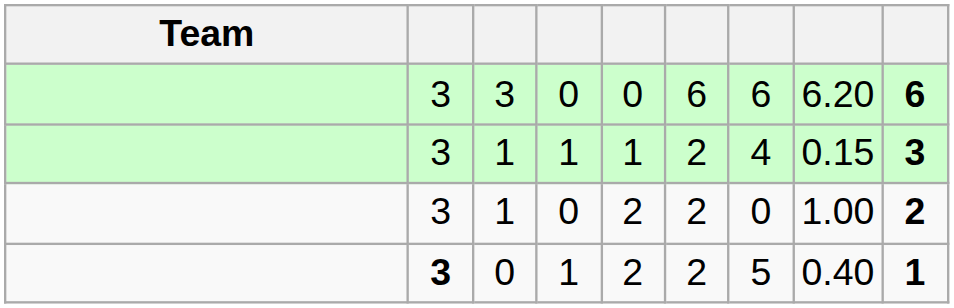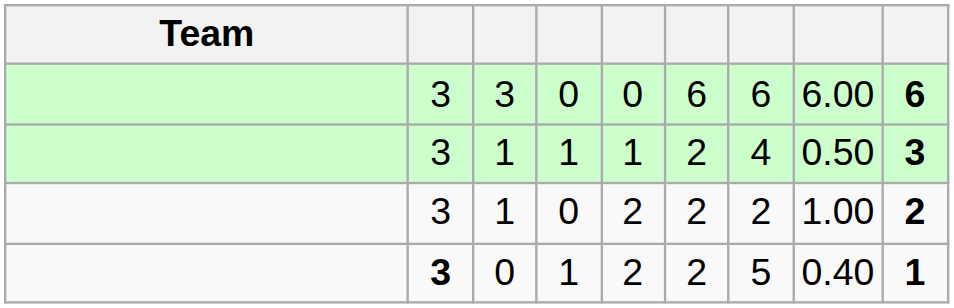row 2 | column 8: 6.20 -> 6.00
row 3 | column 8: 0.15 -> 0.50
row 4 | column 7: 0 -> 2
